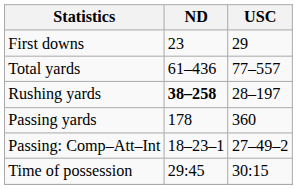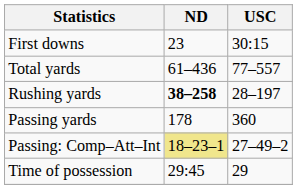First downs | USC: 29 -> 30:15
Passing: Comp–Att–Int | ND: no background -> khaki background
Time of possession | USC: 30:15 -> 29
